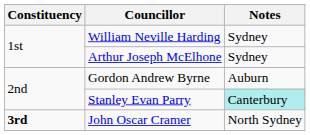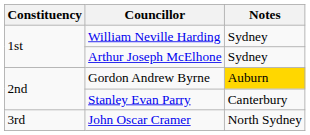Gordon Andrew Byrne | Notes: no background -> gold background
Stanley Evan Parry | Notes: paleturquoise background -> no background
John Oscar Cramer | Constituency: bold -> normal
